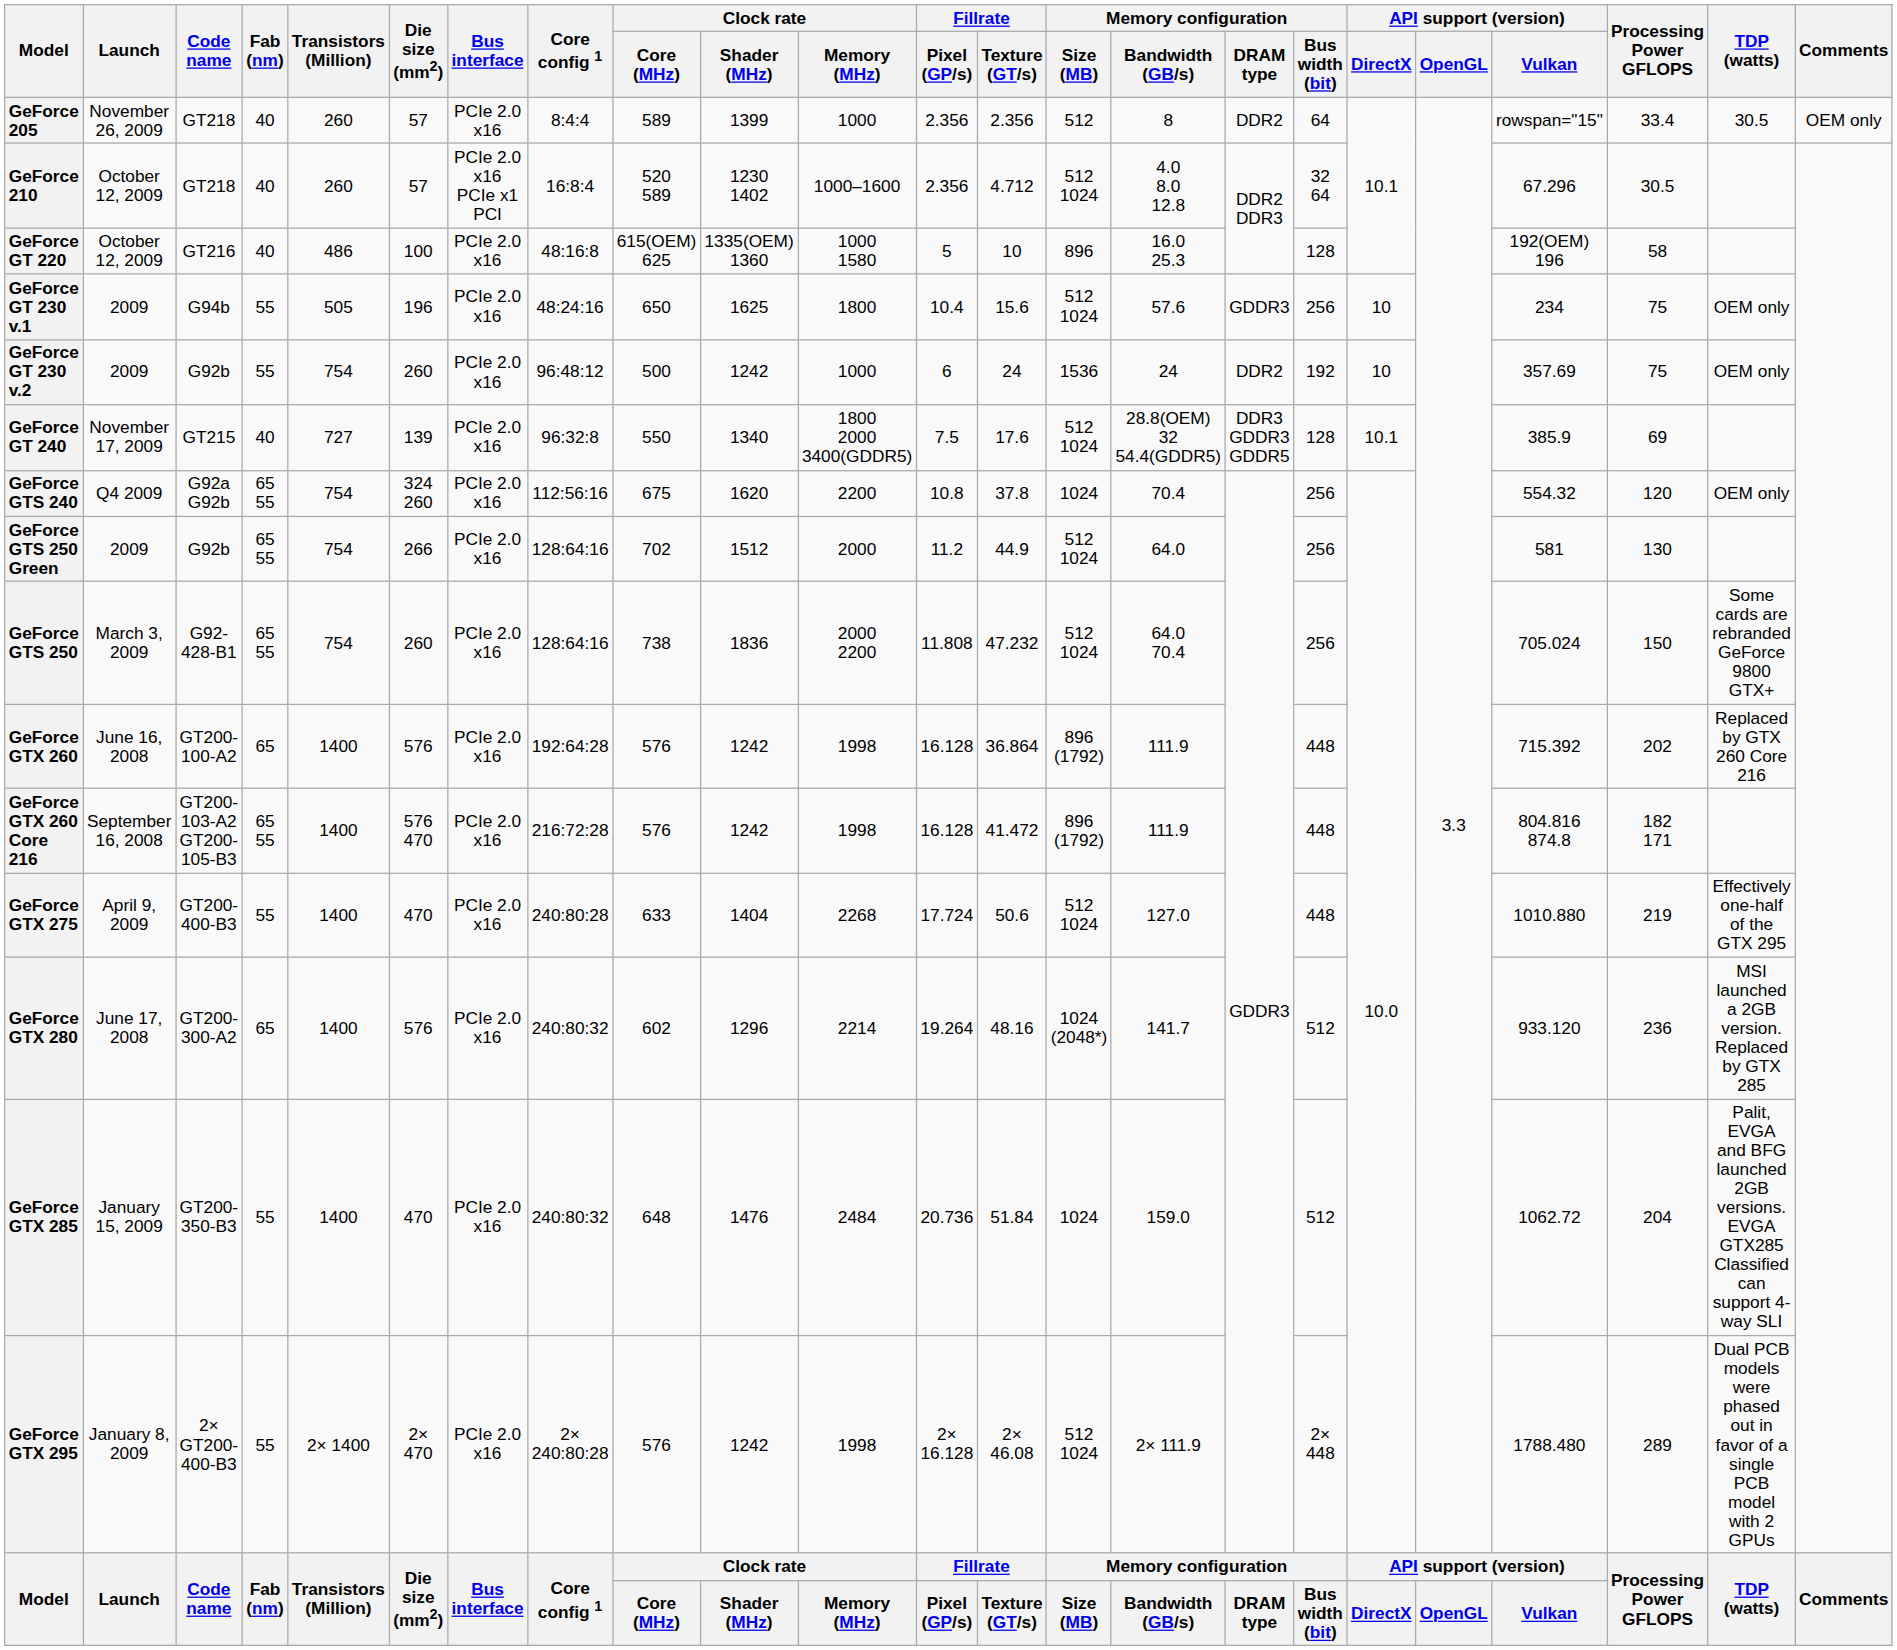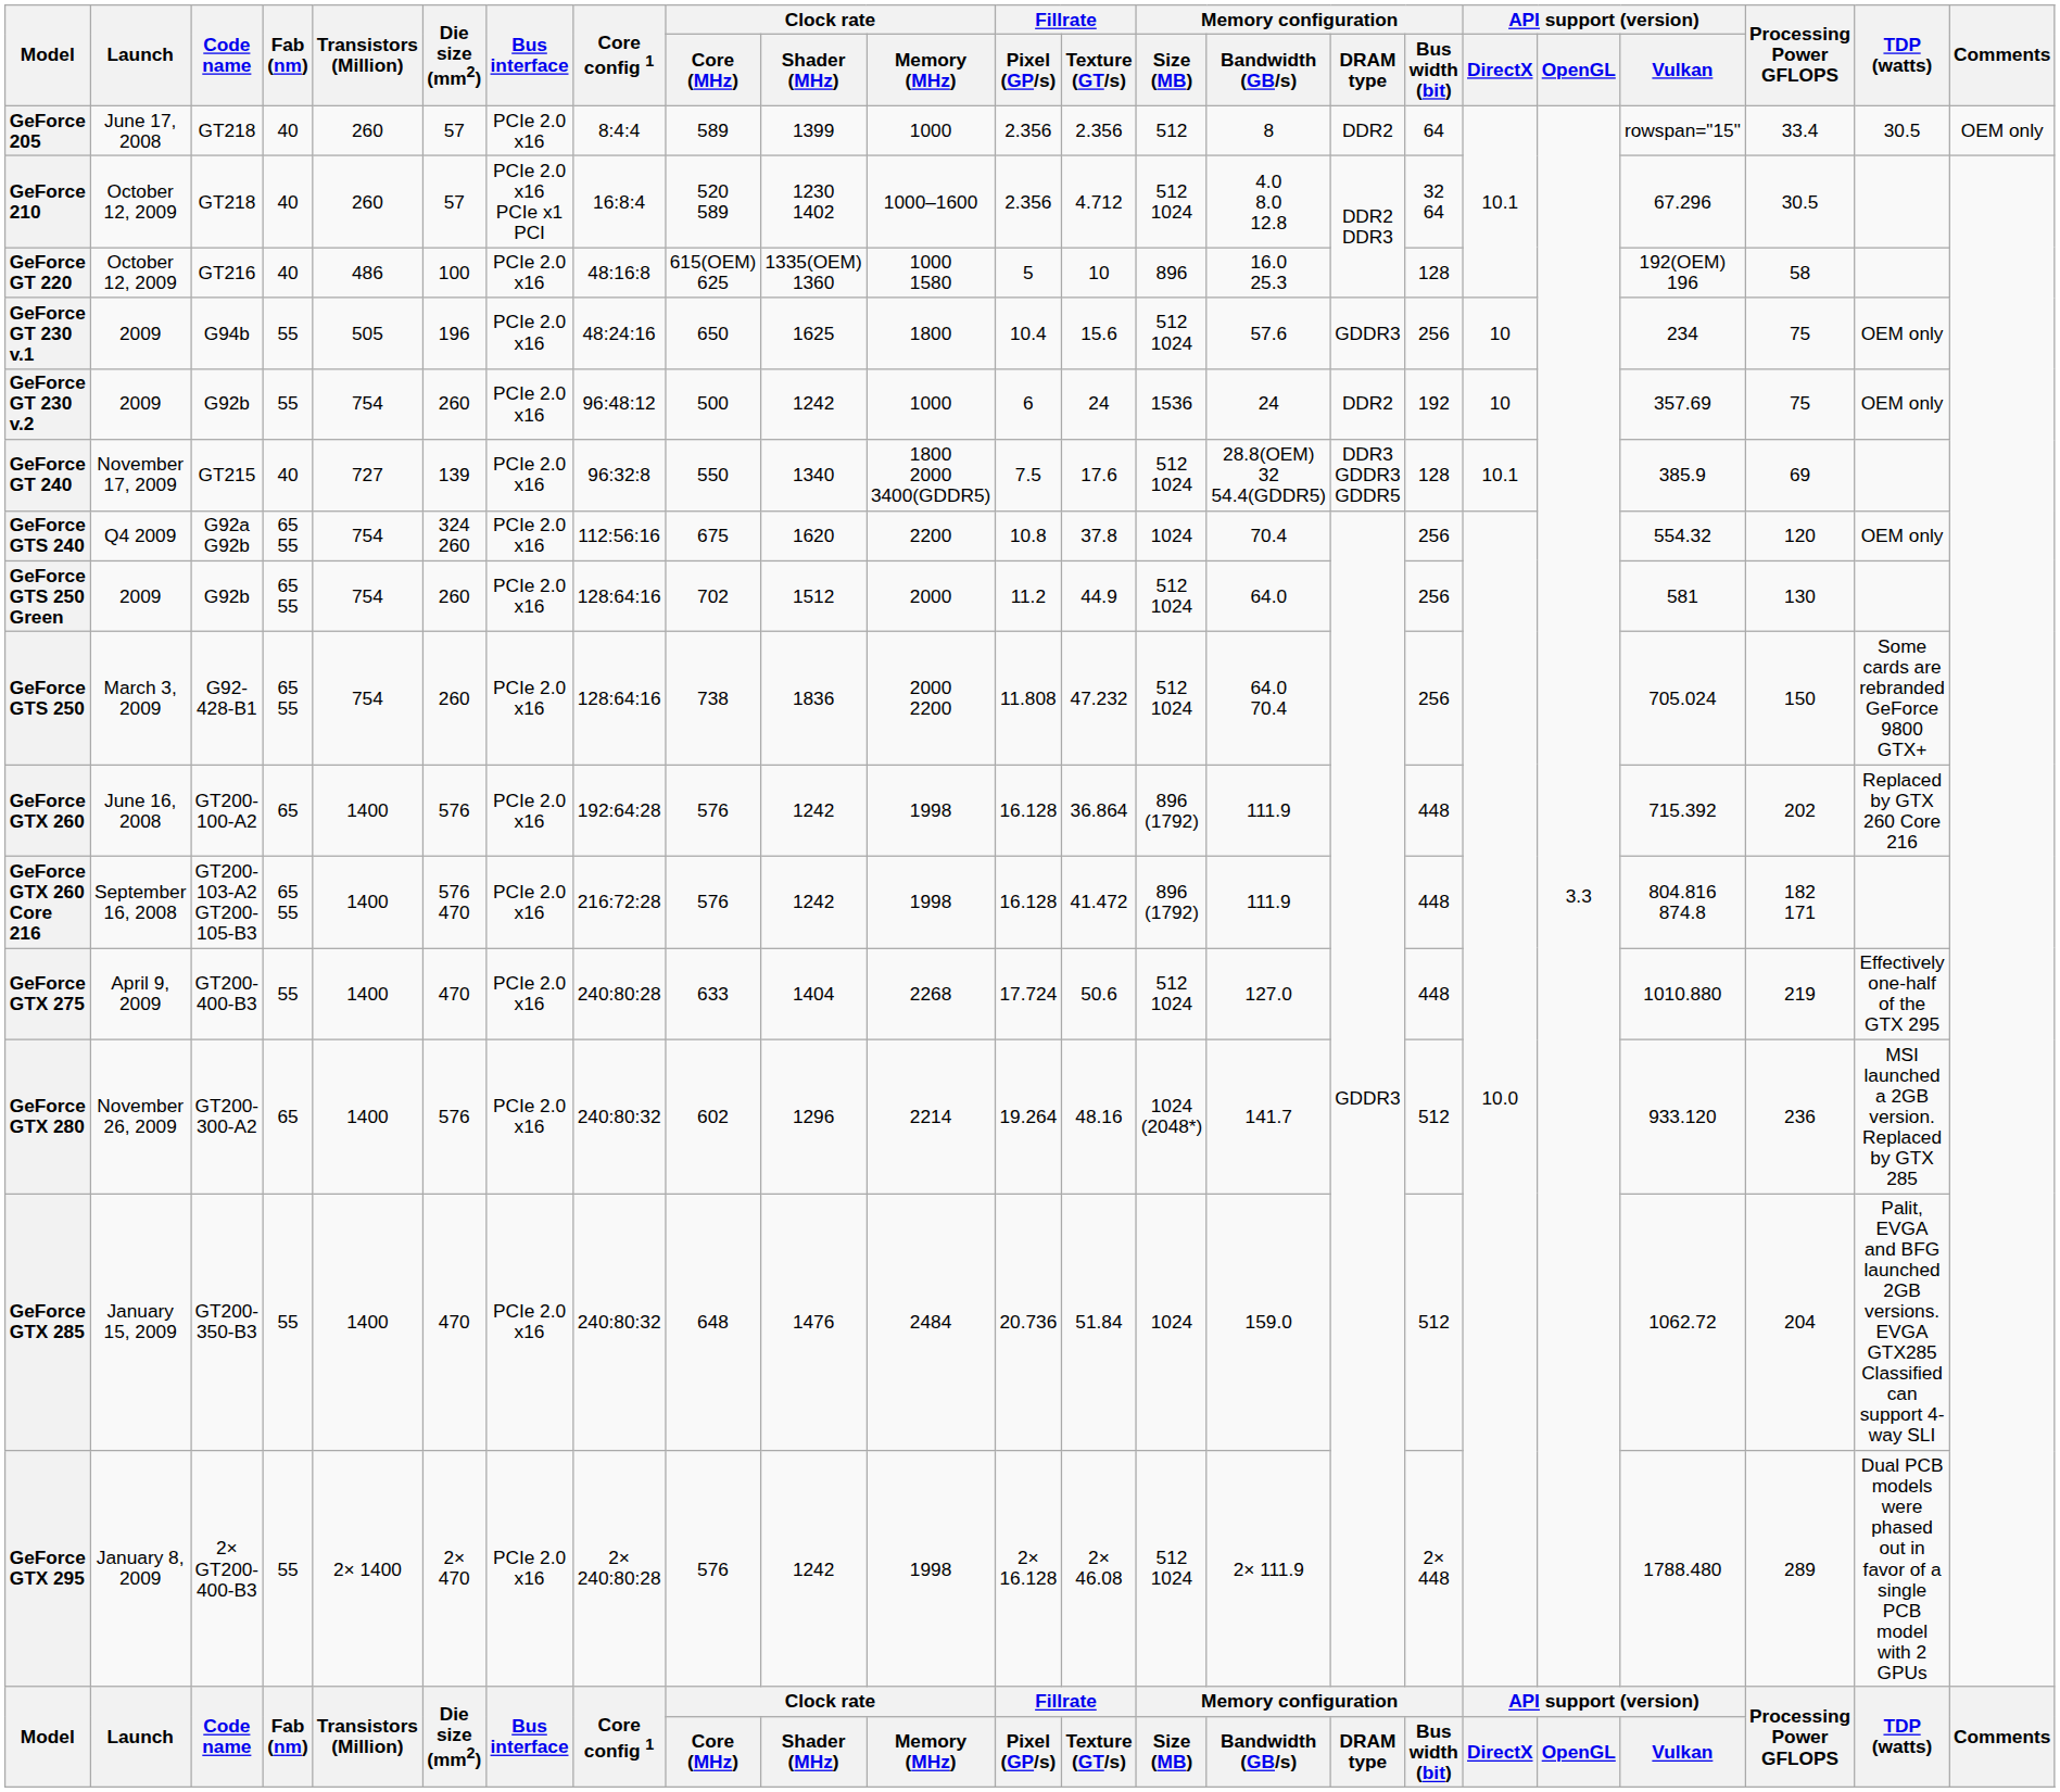GeForce 205 | Launch: November 26, 2009 -> June 17, 2008
GeForce GTS 250 Green | Die size (mm2): 266 -> 260
GeForce GTX 280 | Launch: June 17, 2008 -> November 26, 2009
